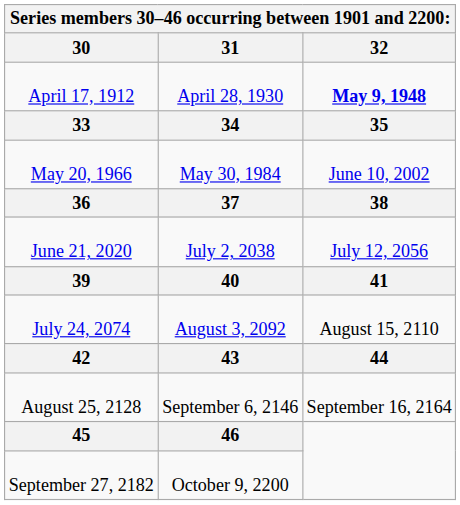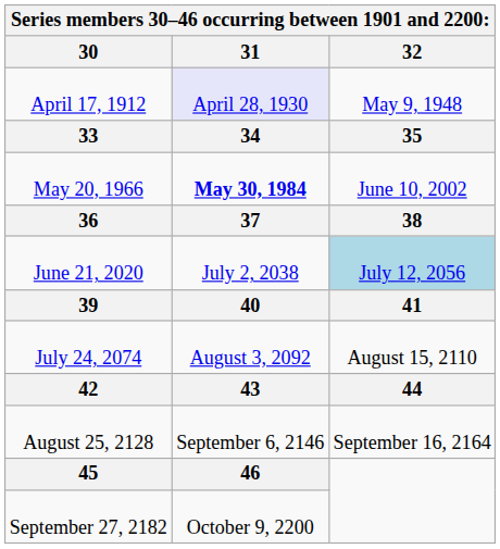April 17, 1912 | 31: no background -> lavender background
April 17, 1912 | 32: bold -> normal
May 20, 1966 | 31: normal -> bold
June 21, 2020 | 32: no background -> lightblue background
